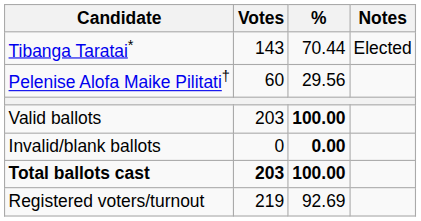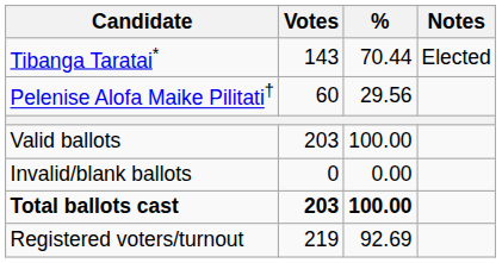Valid ballots | %: bold -> normal
Invalid/blank ballots | %: bold -> normal
